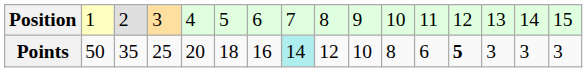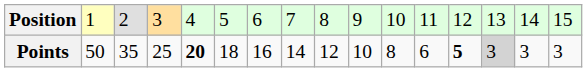Points | column 5: normal -> bold
Points | column 8: paleturquoise background -> no background
Points | column 14: no background -> lightgrey background
